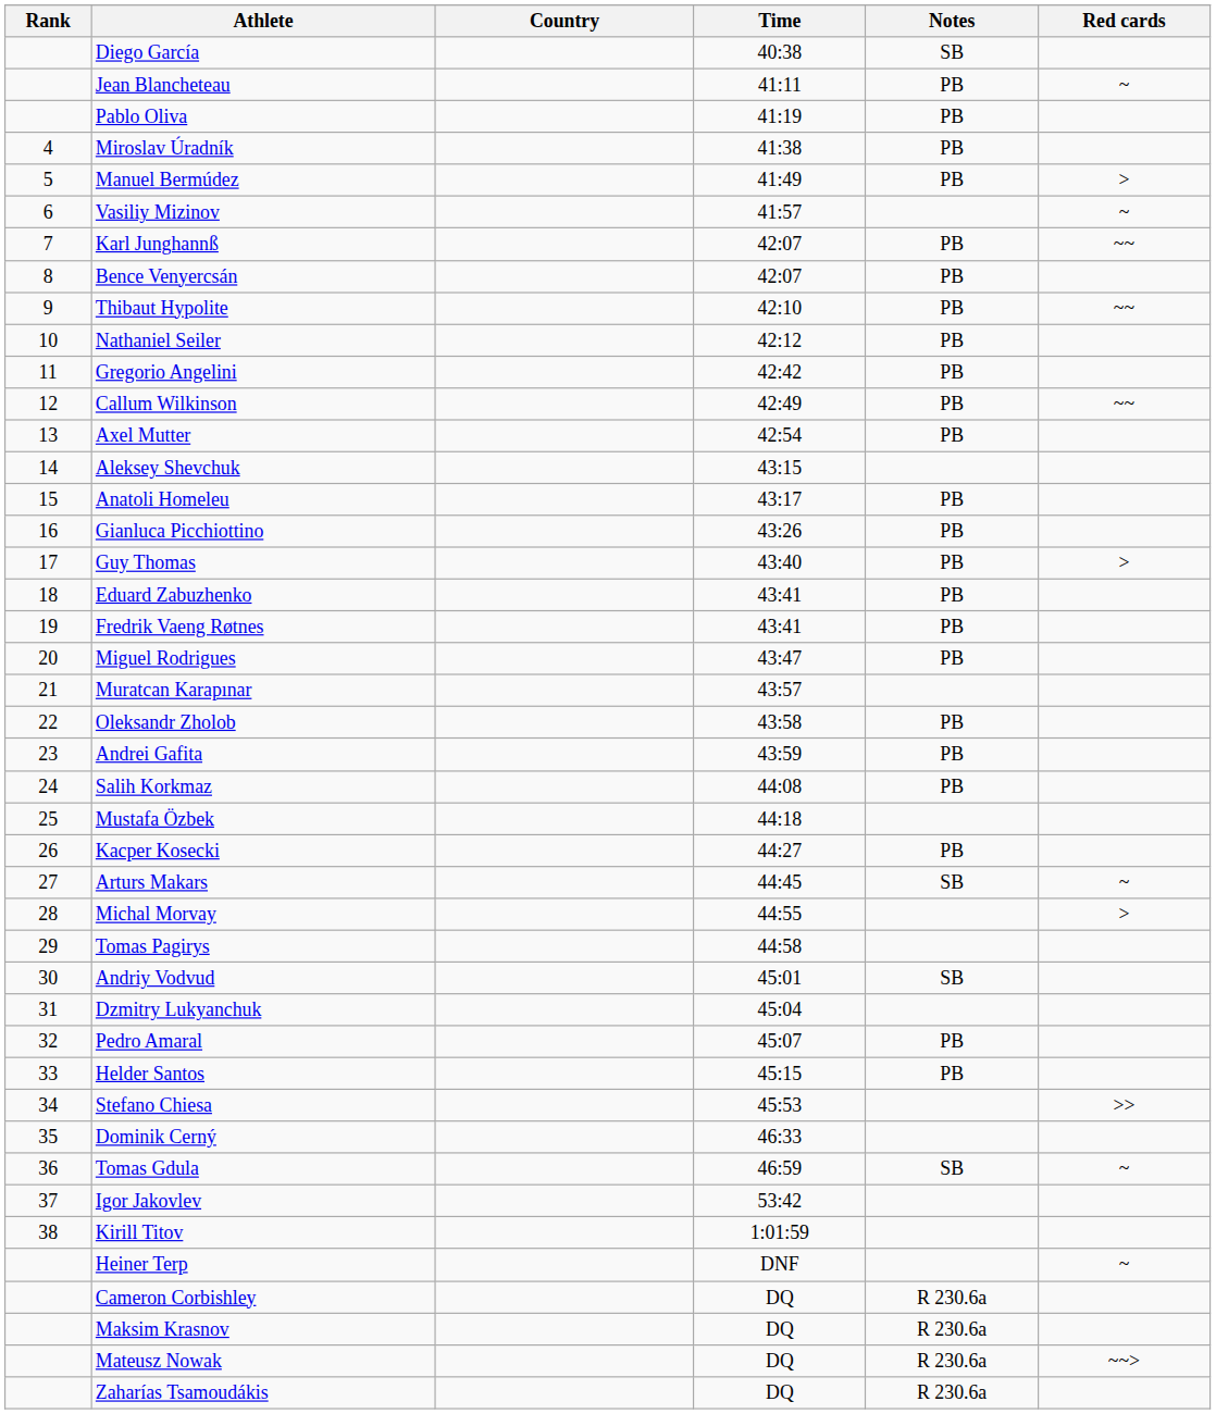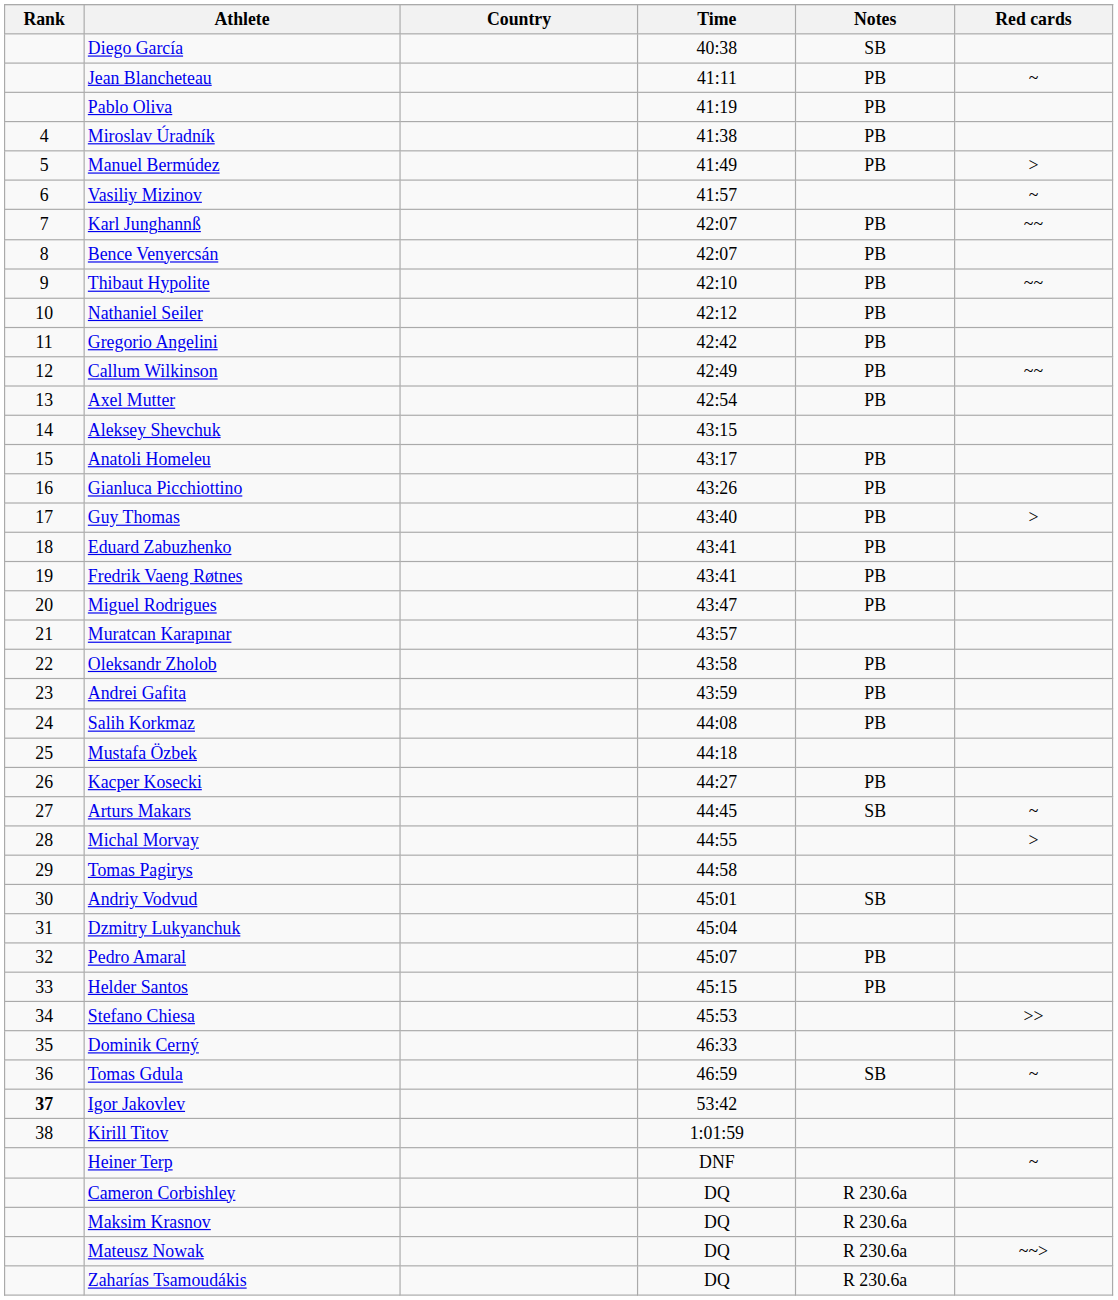Igor Jakovlev | Rank: normal -> bold
